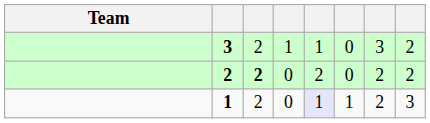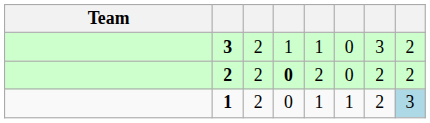row 3 | column 3: bold -> normal
row 3 | column 4: normal -> bold
row 4 | column 5: lavender background -> no background
row 4 | column 8: no background -> lightblue background
